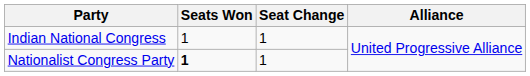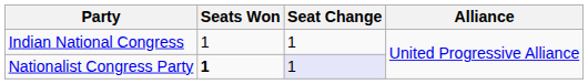Nationalist Congress Party | Seat Change: no background -> lavender background
